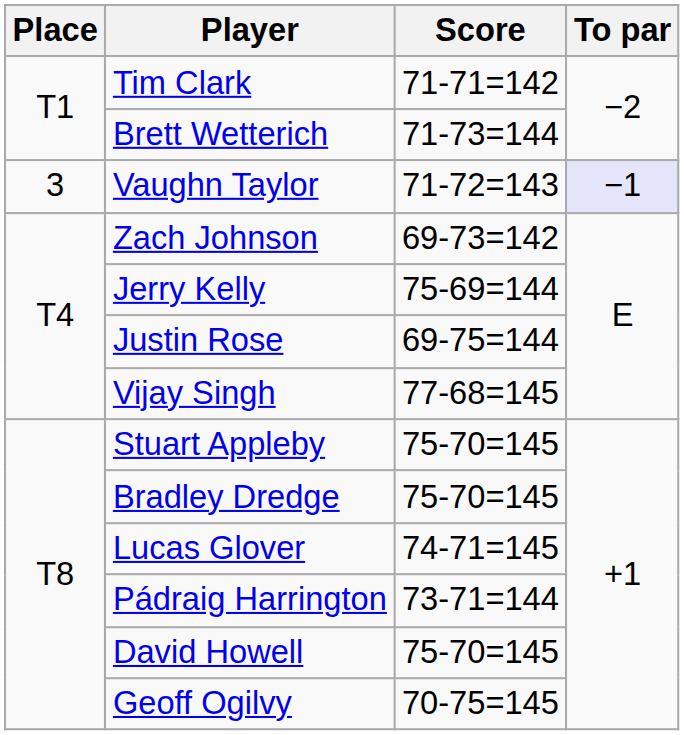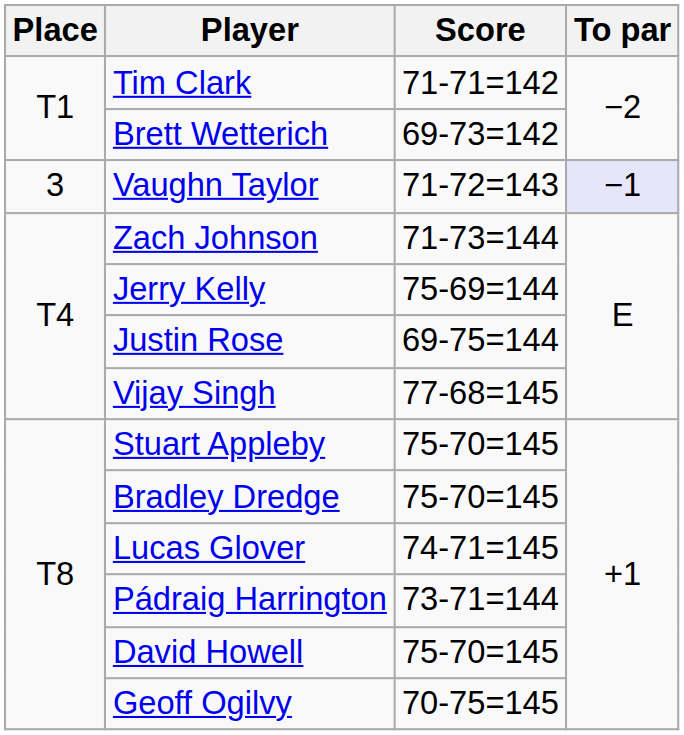Brett Wetterich | Score: 71-73=144 -> 69-73=142
Zach Johnson | Score: 69-73=142 -> 71-73=144
